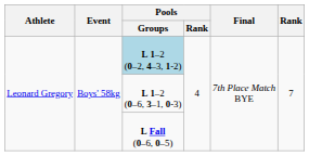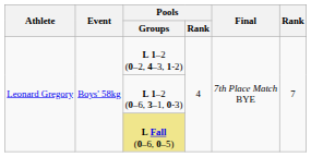L 1–2 (0–2, 4–3, 1-2) | Pools / Groups: lightblue background -> no background
L Fall (0–6, 0–5) | Pools / Groups: no background -> khaki background
